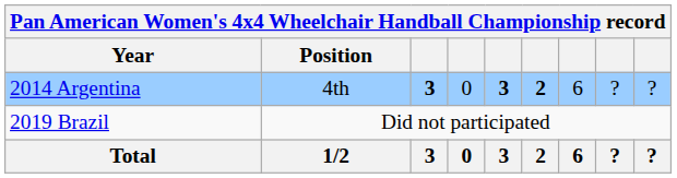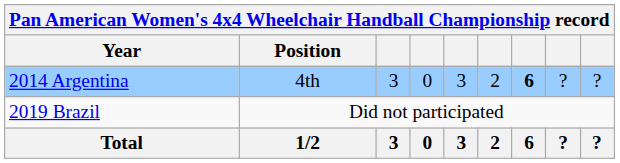2014 Argentina | column 3: bold -> normal
2014 Argentina | column 5: bold -> normal
2014 Argentina | column 6: bold -> normal
2014 Argentina | column 7: normal -> bold
